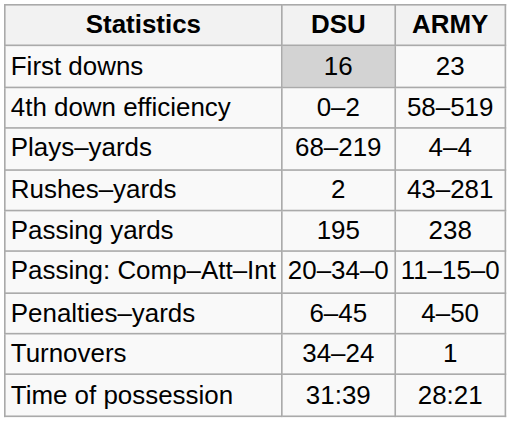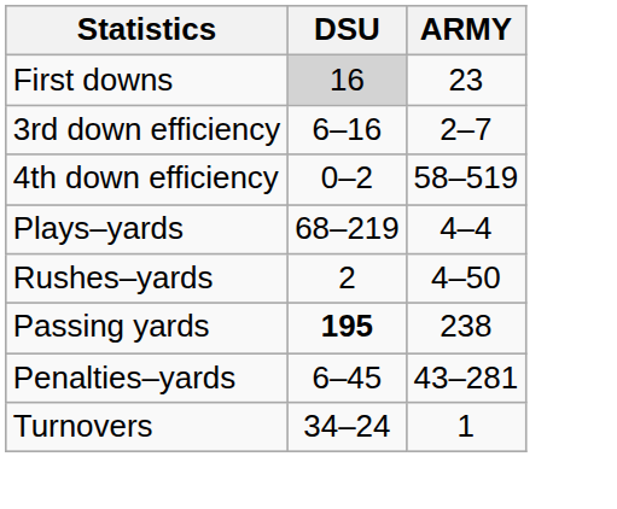+ row: 3rd down efficiency | 6–16 | 2–7
Rushes–yards | ARMY: 43–281 -> 4–50
Passing yards | DSU: normal -> bold
- row: Passing: Comp–Att–Int | 20–34–0 | 11–15–0
Penalties–yards | ARMY: 4–50 -> 43–281
- row: Time of possession | 31:39 | 28:21
